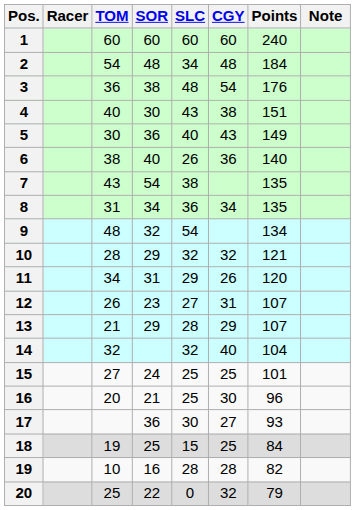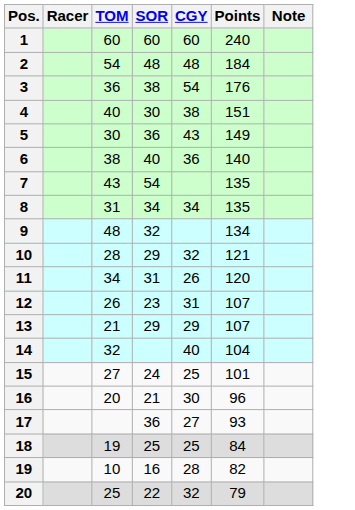- column: SLC | 60 | 34 | 48 | 43 | 40 | 26 | 38 | 36 | 54 | 32 | 29 | 27 | 28 | 32 | 25 | 25 | 30 | 15 | 28 | 0
